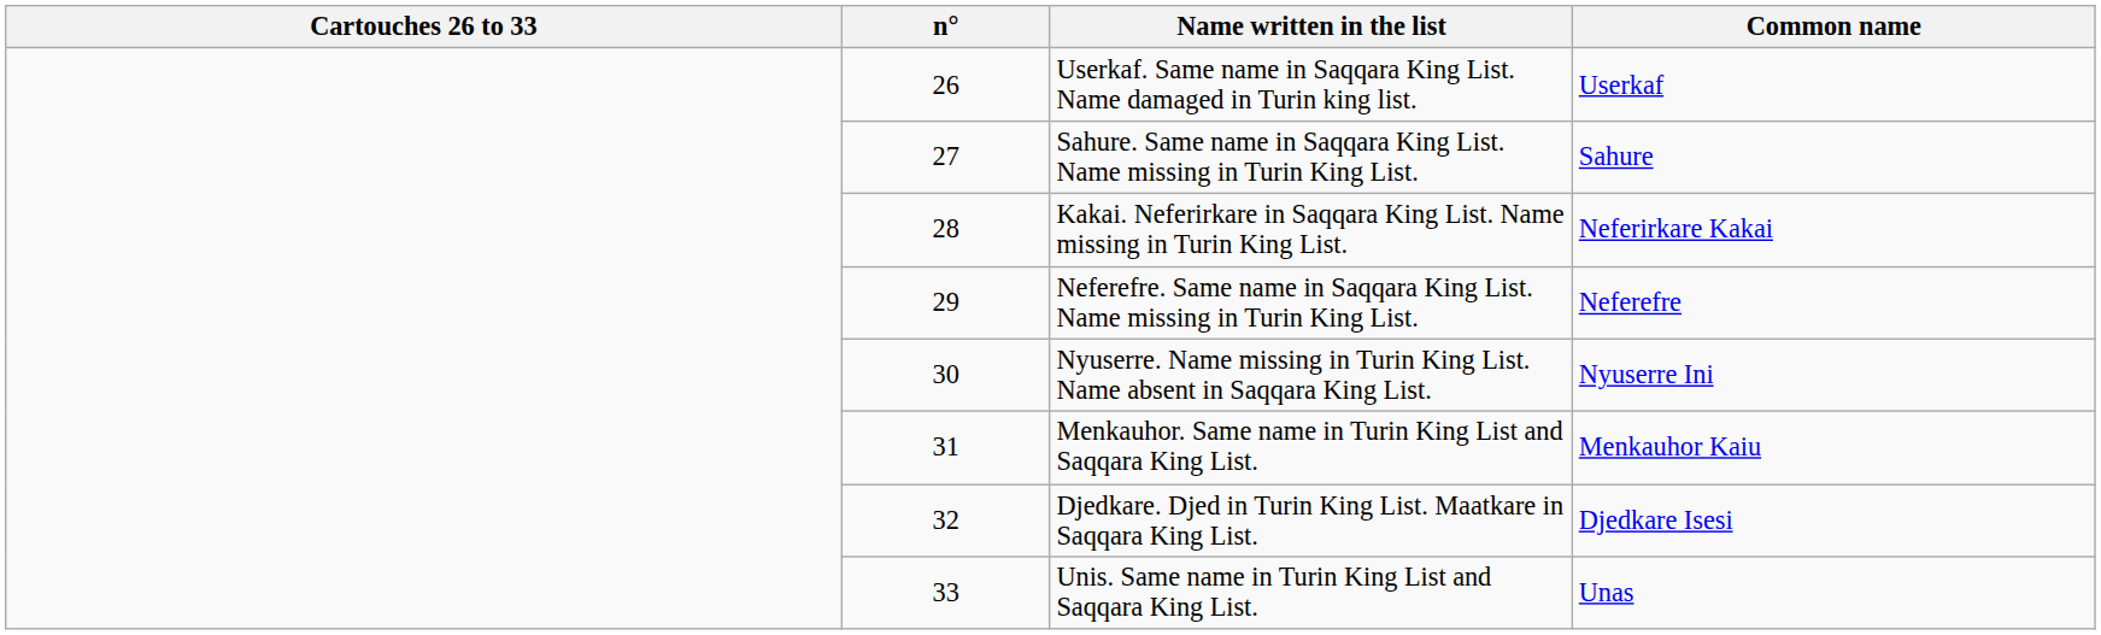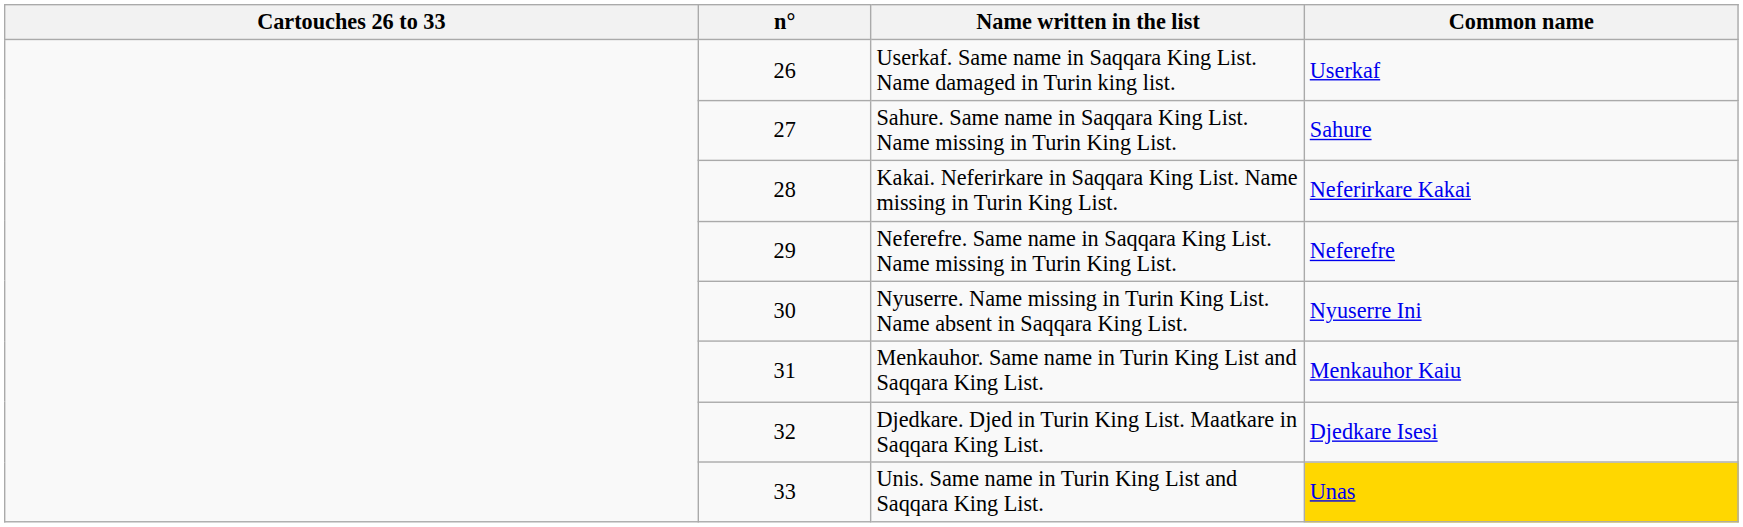Unis. Same name in Turin King List and Saqqara King List. | Common name: no background -> gold background
